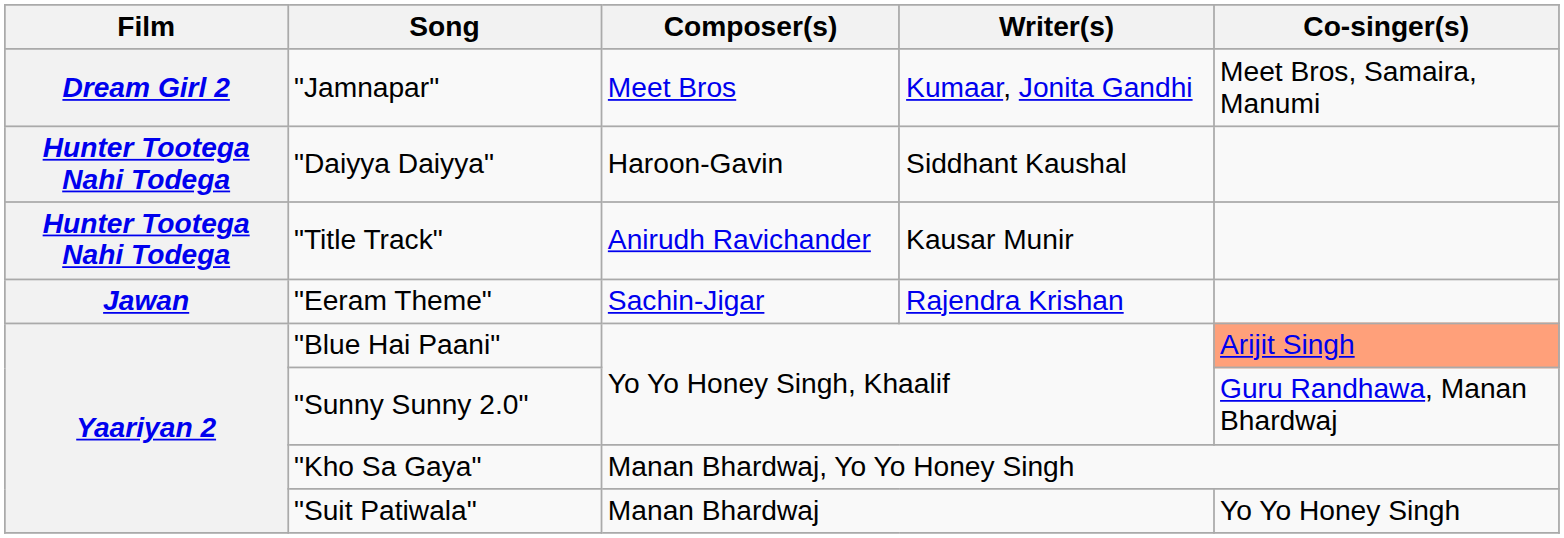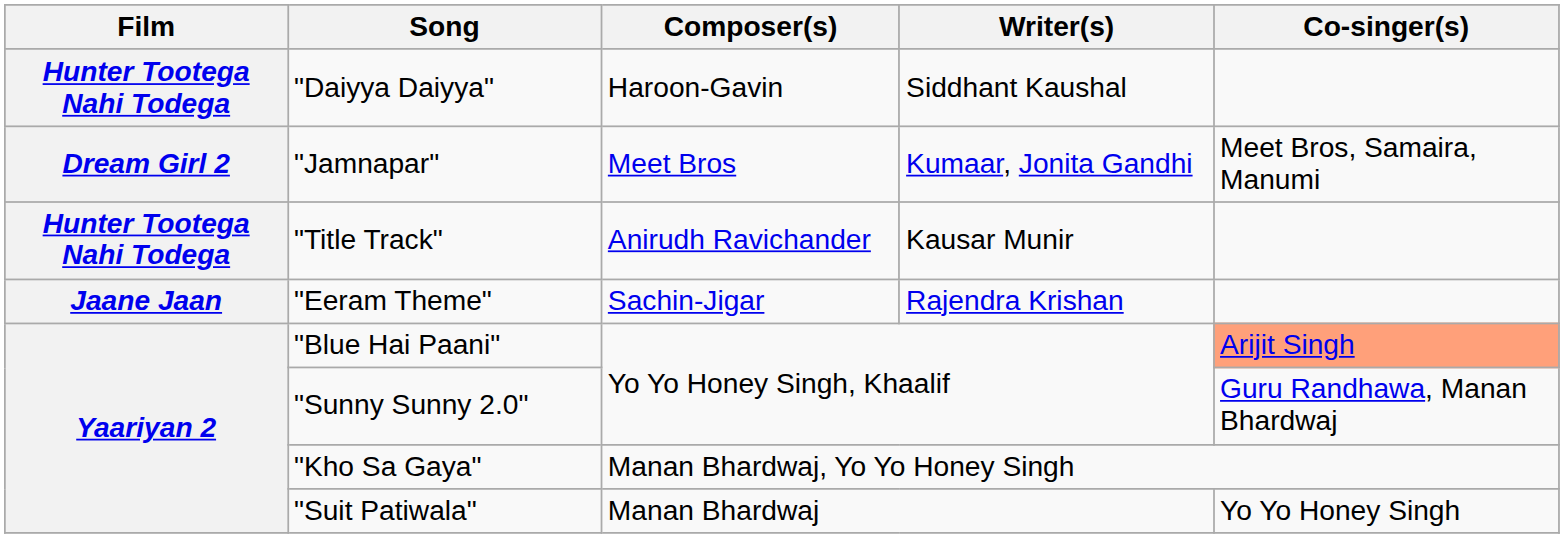rows swapped: "Daiyya Daiyya" <-> "Jamnapar"
"Eeram Theme" | Film: Jawan -> Jaane Jaan
